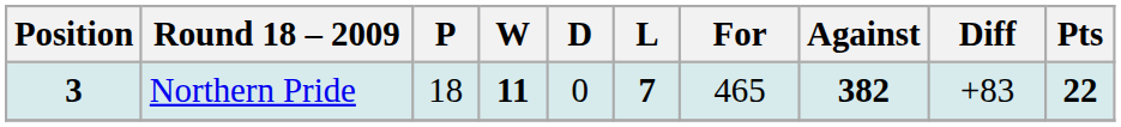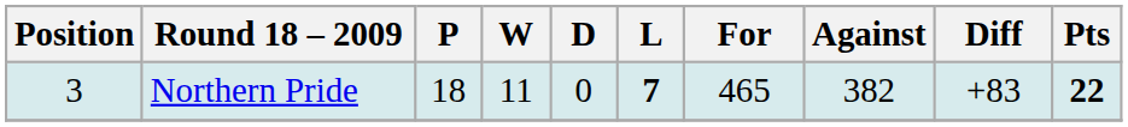Northern Pride | Position: bold -> normal
Northern Pride | W: bold -> normal
Northern Pride | Against: bold -> normal
